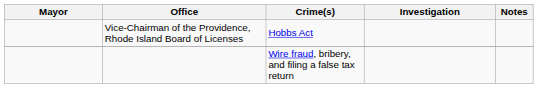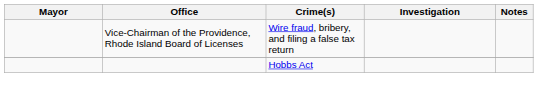row 2 | Crime(s): Hobbs Act -> Wire fraud, bribery, and filing a false tax return
row 3 | Crime(s): Wire fraud, bribery, and filing a false tax return -> Hobbs Act
